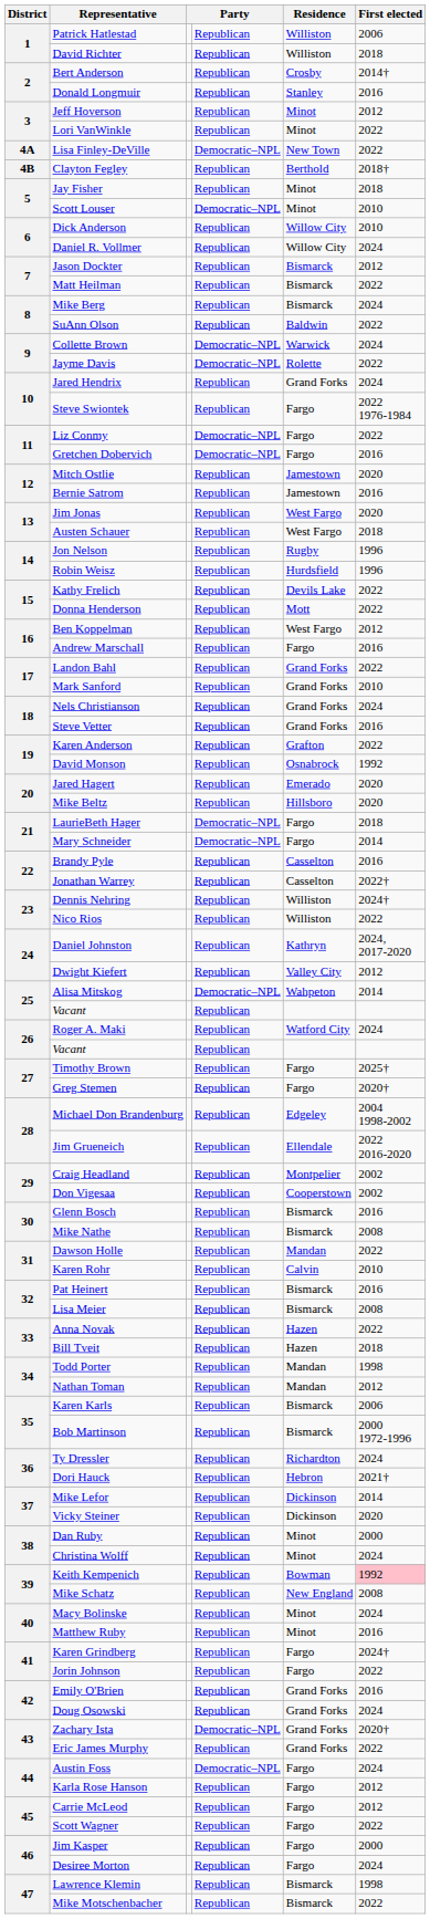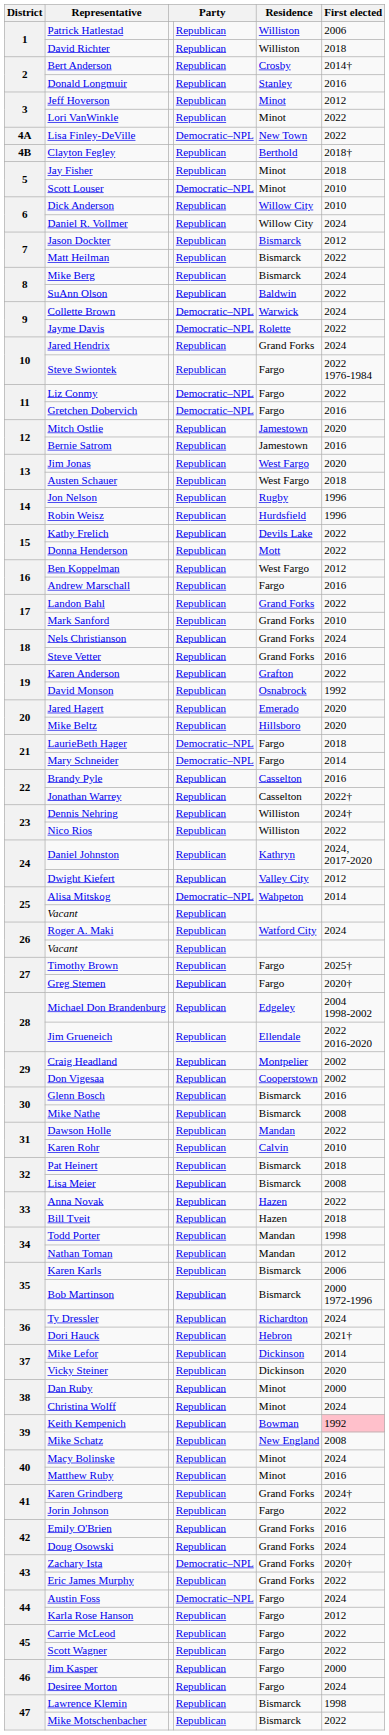Pat Heinert | First elected: 2016 -> 2018
Karen Grindberg | Residence: Fargo -> Grand Forks
Carrie McLeod | First elected: 2012 -> 2022
